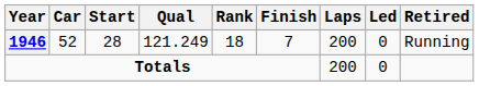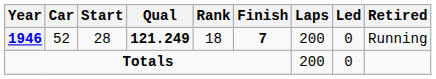1946 | Qual: normal -> bold
1946 | Finish: normal -> bold
